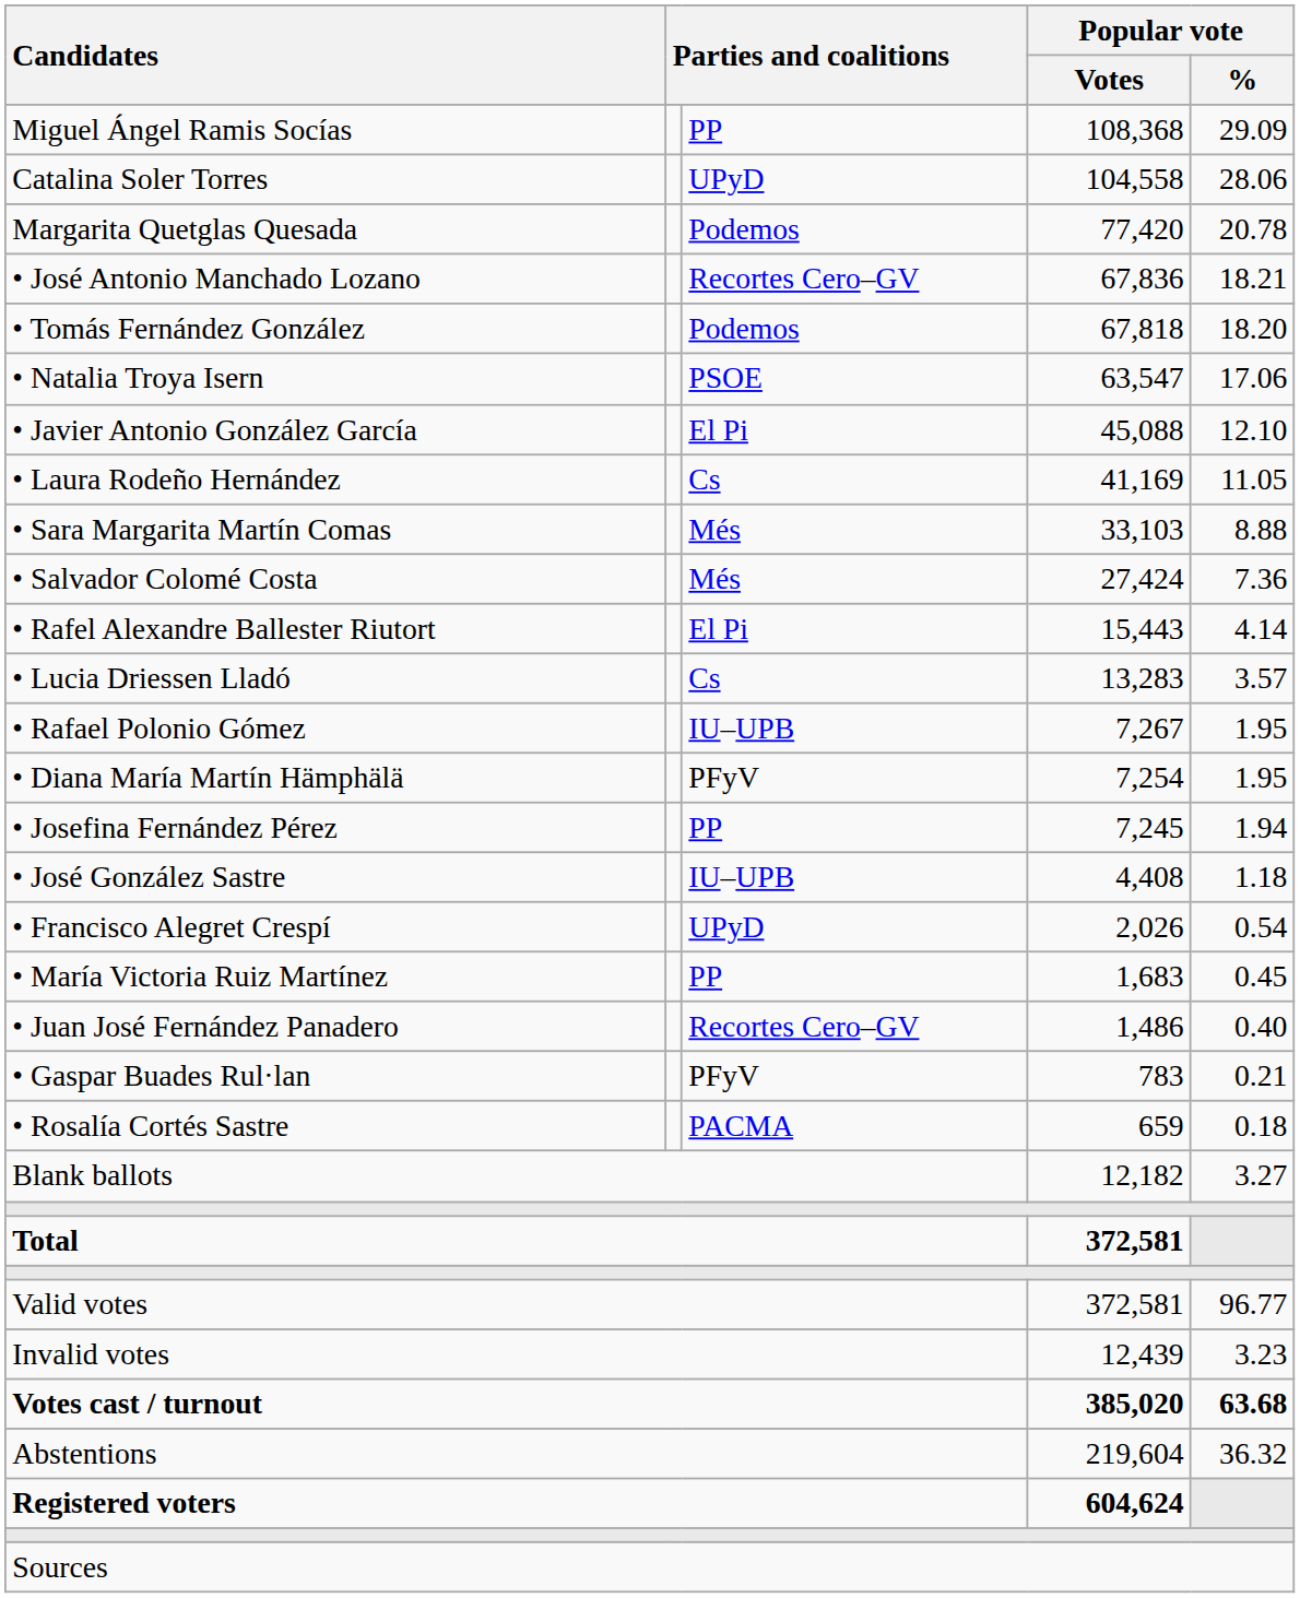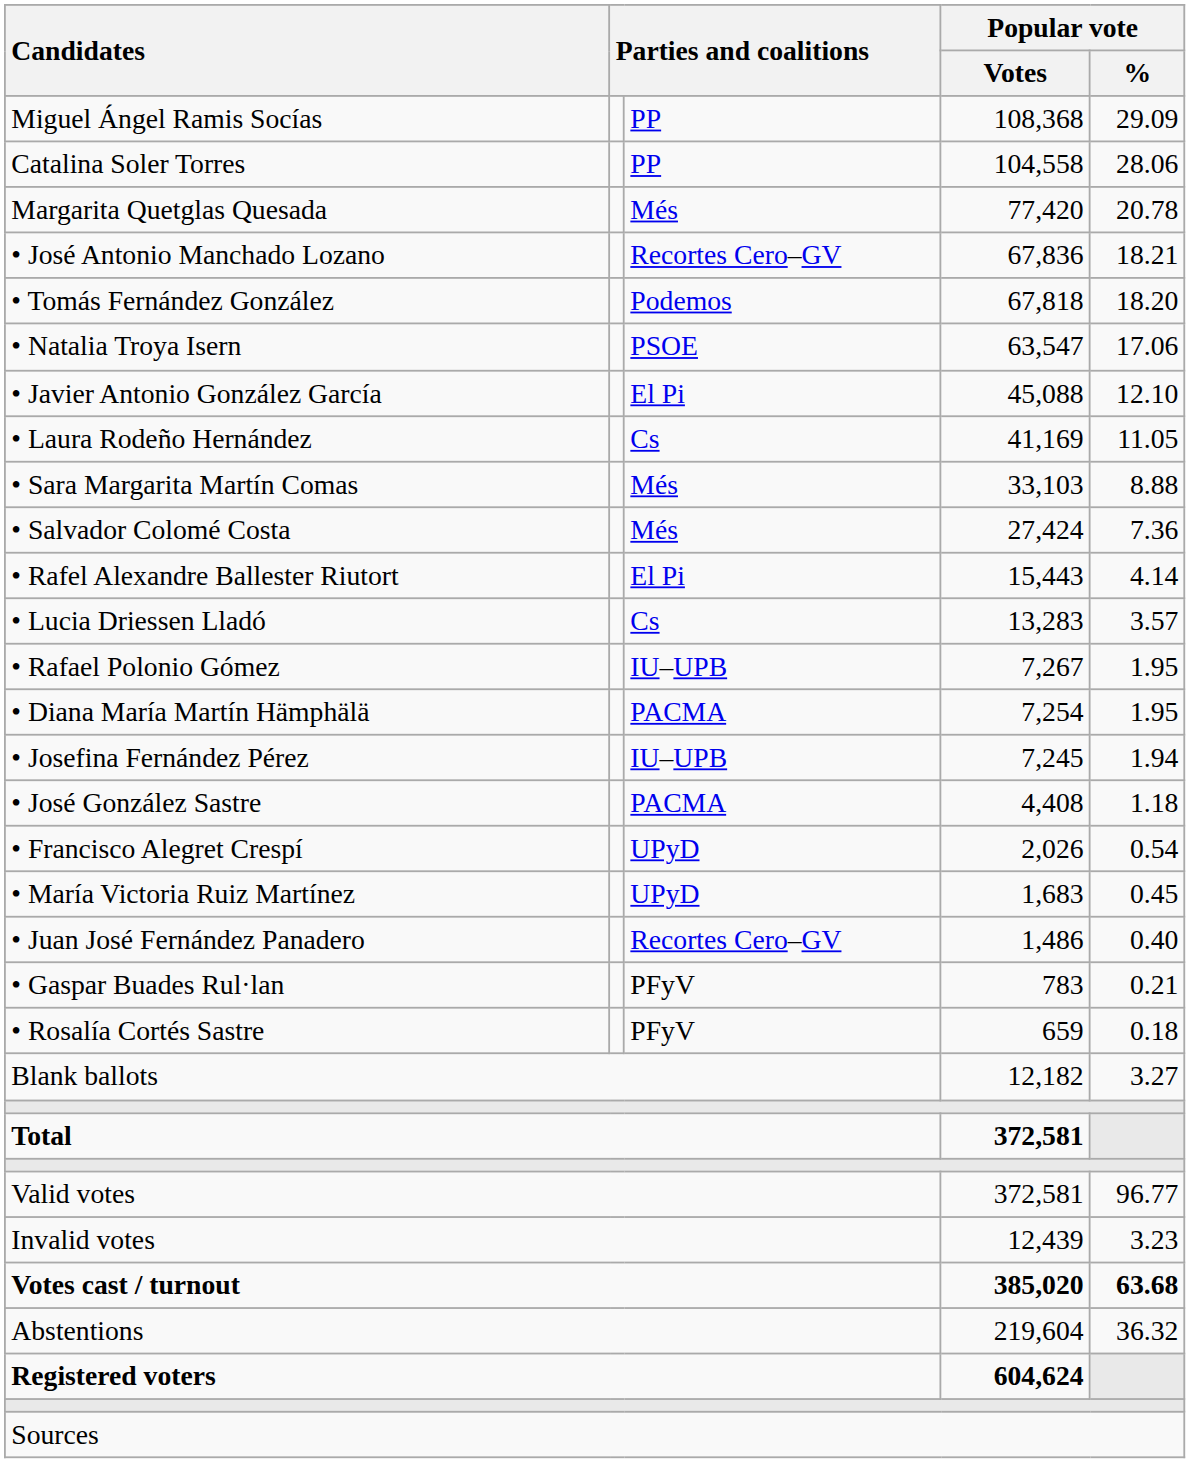Catalina Soler Torres | column 3: UPyD -> PP
Margarita Quetglas Quesada | column 3: Podemos -> Més
• Diana María Martín Hämphälä | column 3: PFyV -> PACMA
• Josefina Fernández Pérez | column 3: PP -> IU–UPB
• José González Sastre | column 3: IU–UPB -> PACMA
• María Victoria Ruiz Martínez | column 3: PP -> UPyD
• Rosalía Cortés Sastre | column 3: PACMA -> PFyV
